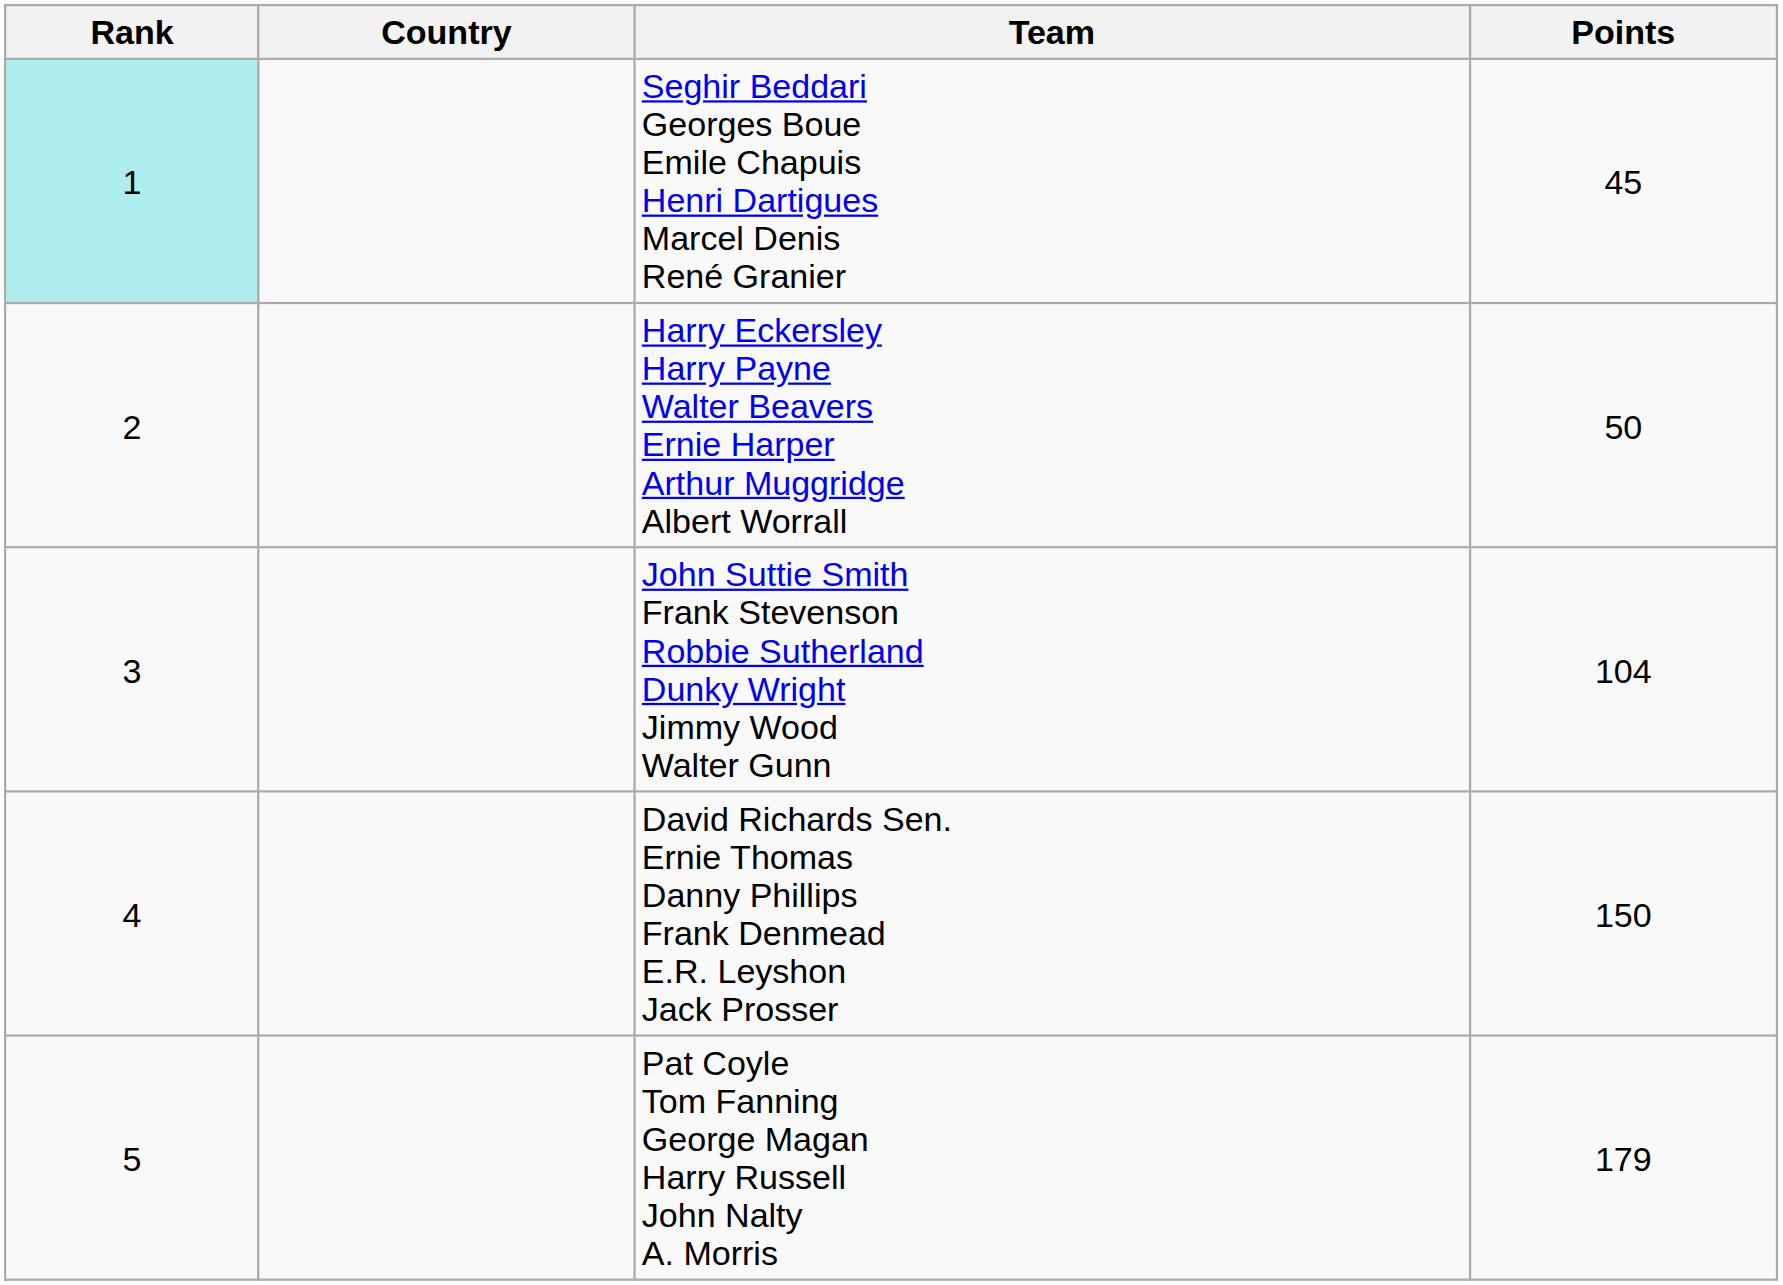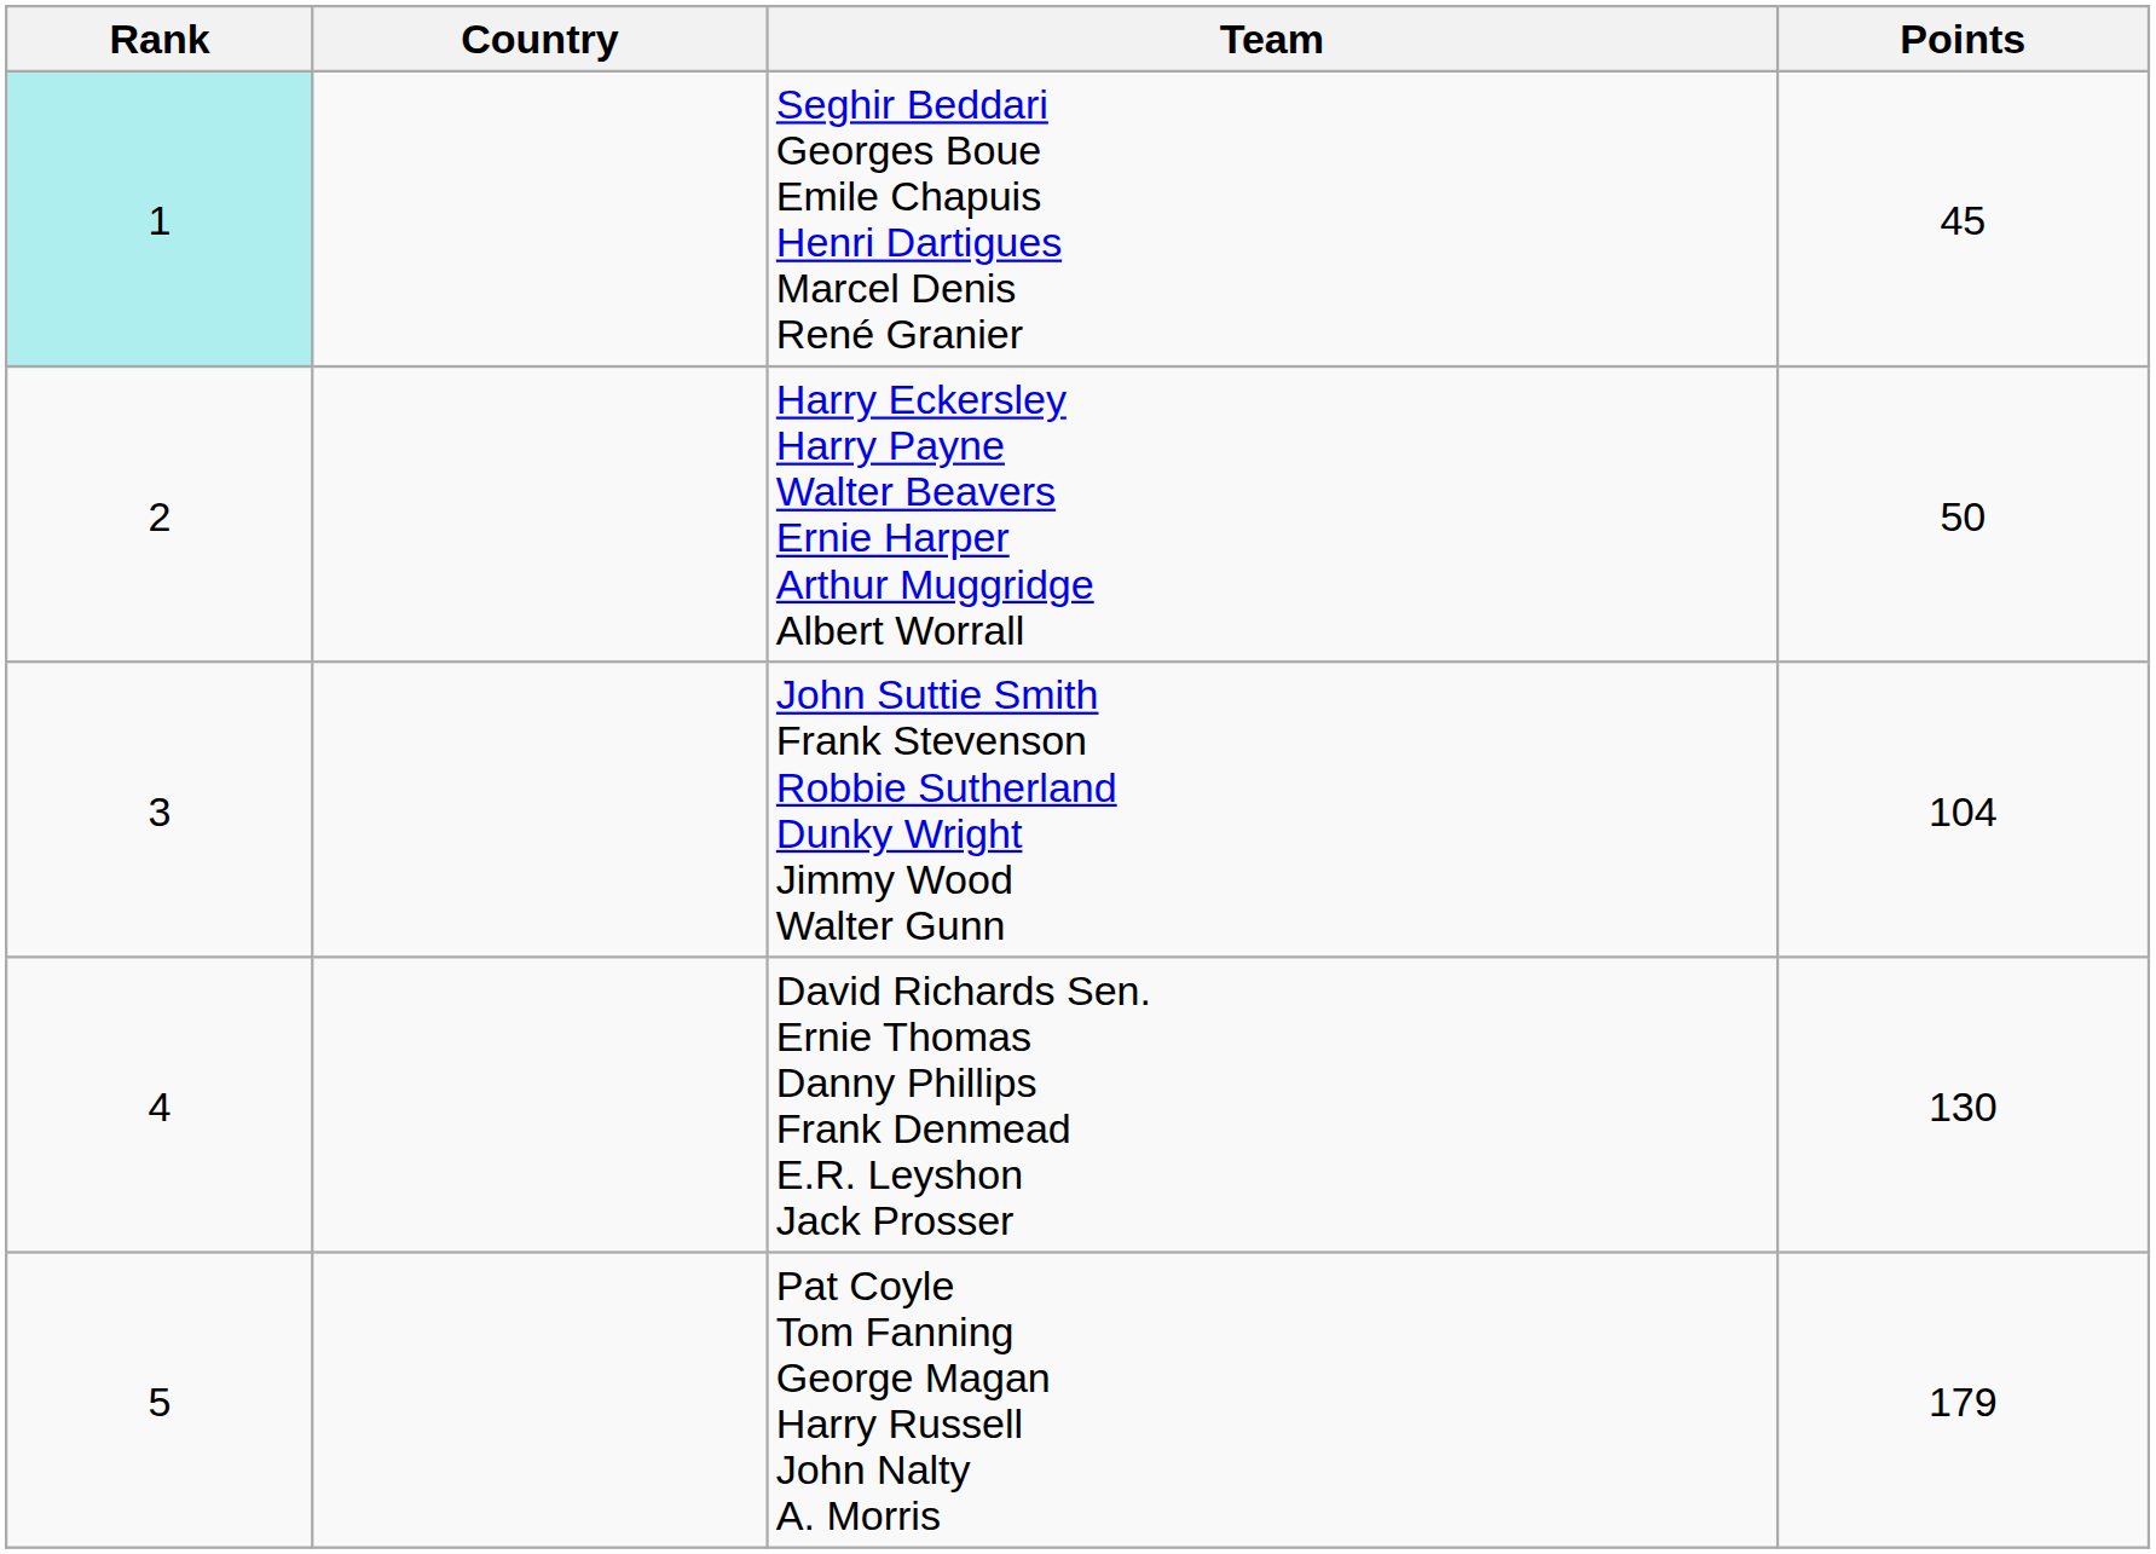row 5 | Points: 150 -> 130
